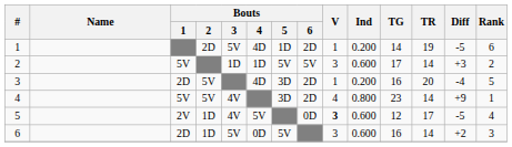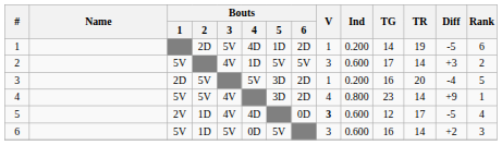row 4 | Bouts / 3: 1D -> 4V
row 5 | Bouts / 4: 4D -> 5V
row 7 | Bouts / 4: 5V -> 4D
row 8 | Bouts / 1: 2D -> 5V
